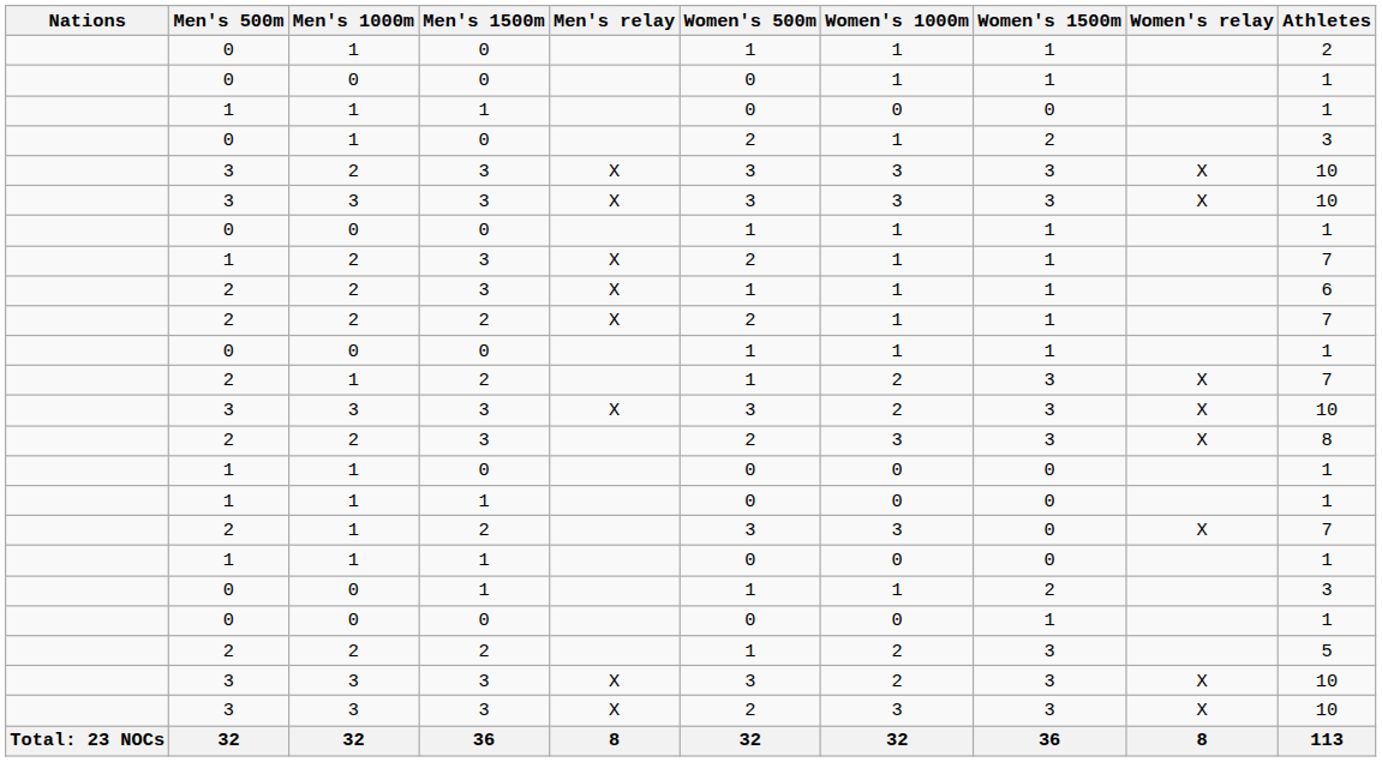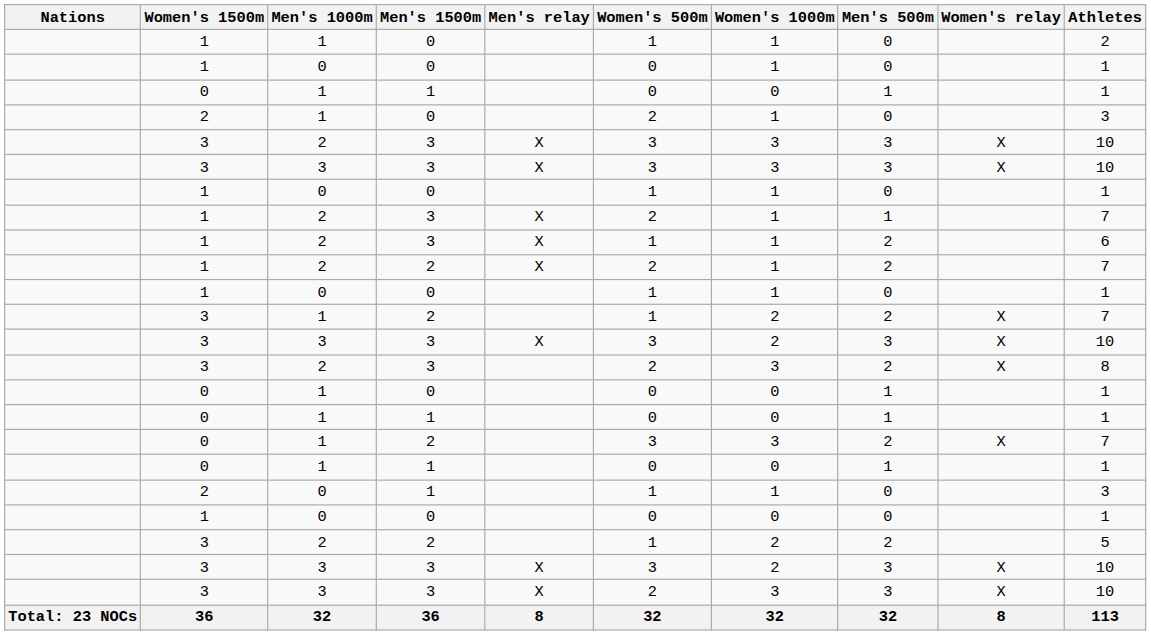columns swapped: Men's 500m <-> Women's 1500m
